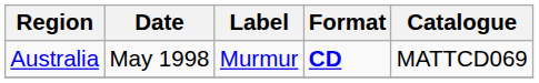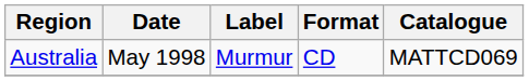Australia | Format: bold -> normal
